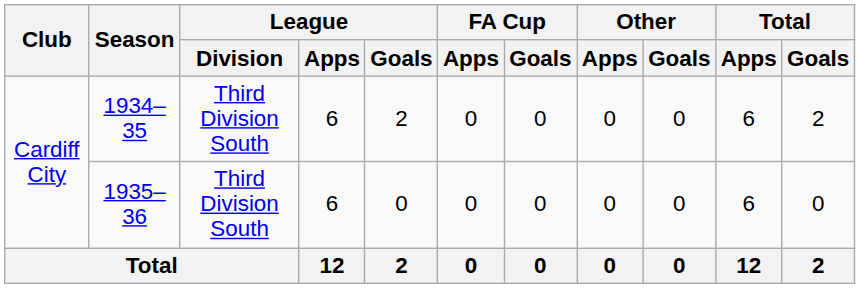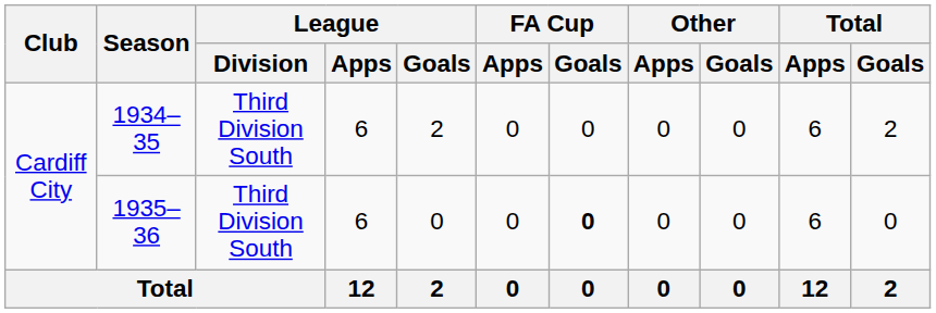1935–36 | FA Cup / Goals: normal -> bold
